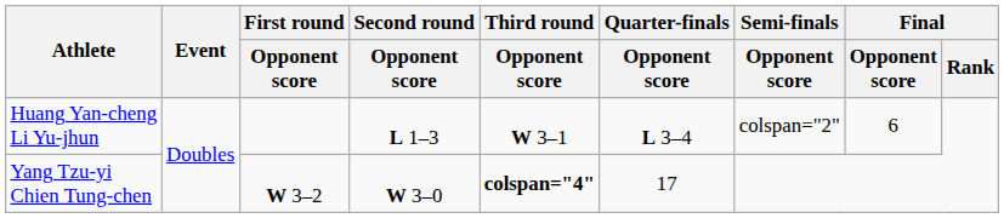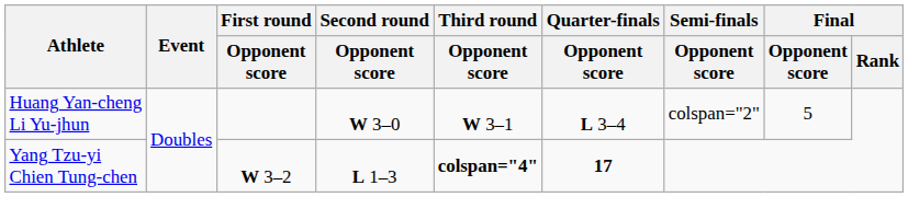Huang Yan-cheng Li Yu-jhun | Second round / Opponent score: L 1–3 -> W 3–0
Huang Yan-cheng Li Yu-jhun | Final / Opponent score: 6 -> 5
Yang Tzu-yi Chien Tung-chen | Second round / Opponent score: W 3–0 -> L 1–3
Yang Tzu-yi Chien Tung-chen | Quarter-finals / Opponent score: normal -> bold
